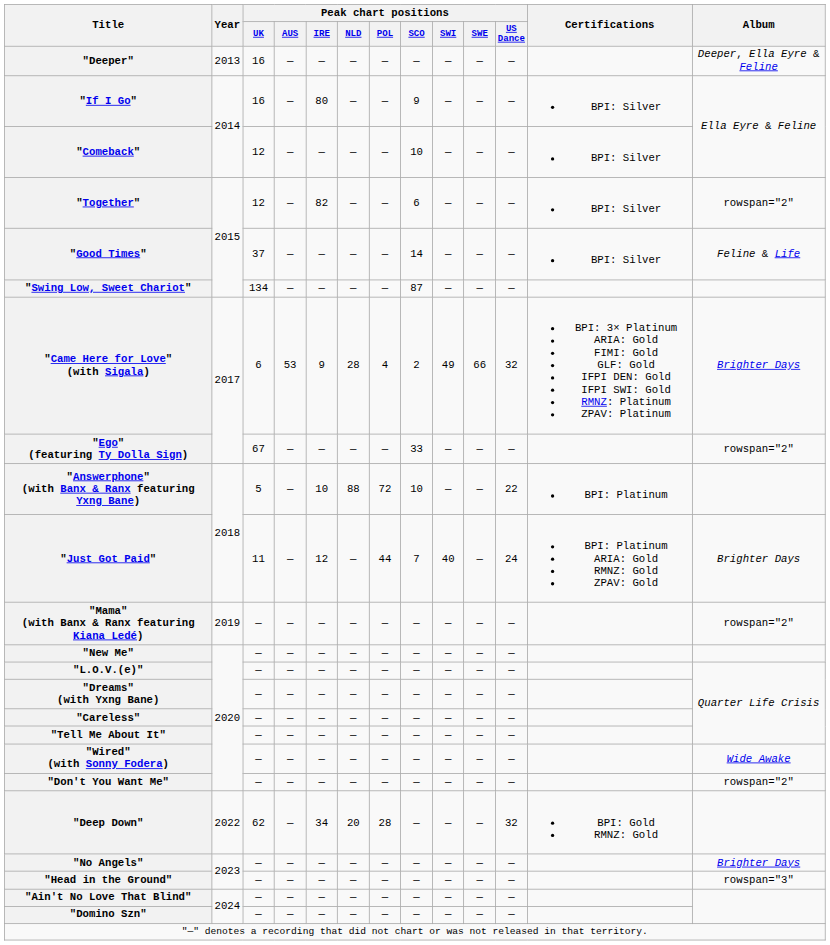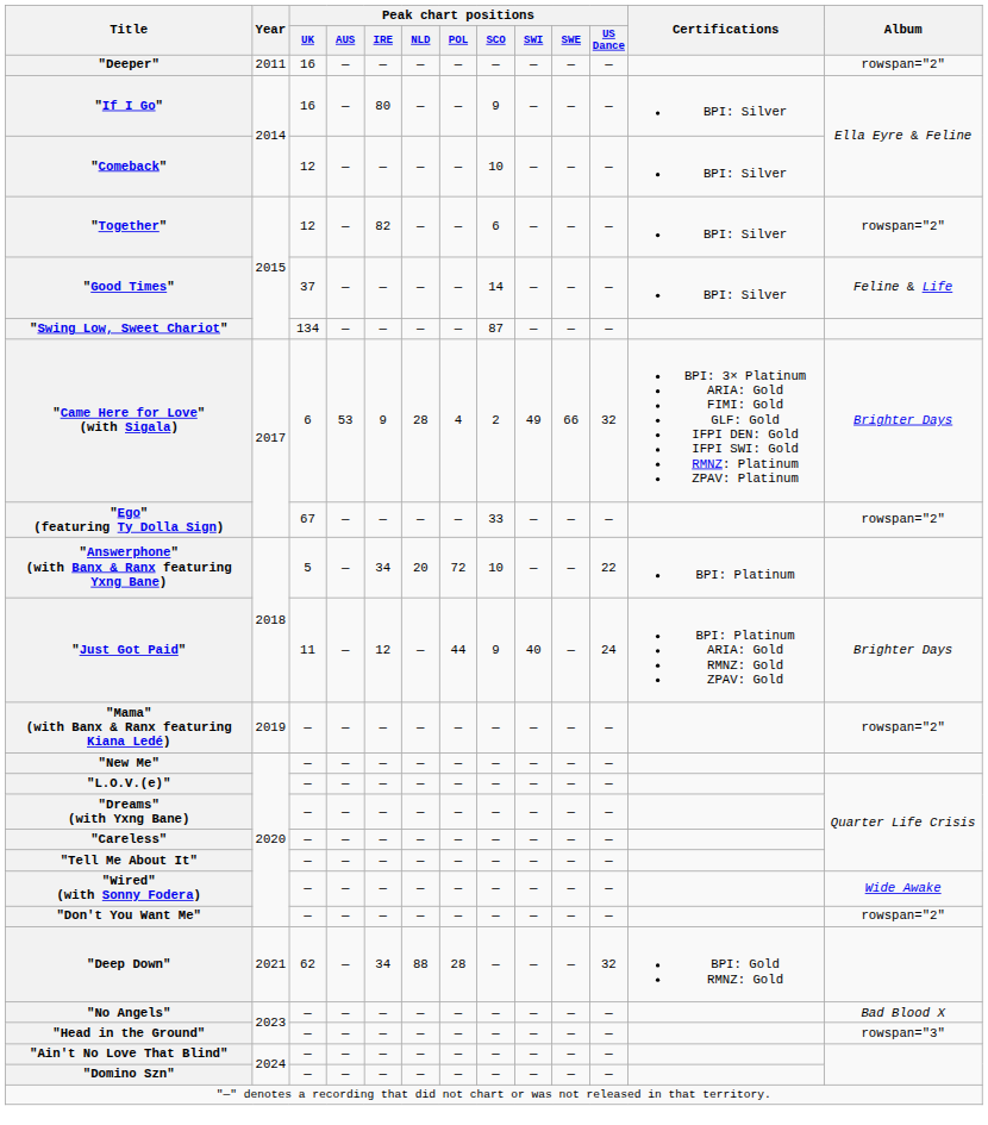"Deeper" | Year: 2013 -> 2011
"Deeper" | Album: Deeper, Ella Eyre & Feline -> rowspan="2"
"Answerphone" (with Banx & Ranx featuring Yxng Bane) | Peak chart positions / IRE: 10 -> 34
"Answerphone" (with Banx & Ranx featuring Yxng Bane) | Peak chart positions / NLD: 88 -> 20
"Just Got Paid" | Peak chart positions / SCO: 7 -> 9
"Deep Down" | Year: 2022 -> 2021
"Deep Down" | Peak chart positions / NLD: 20 -> 88
"No Angels" | Album: Brighter Days -> Bad Blood X
